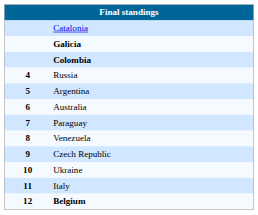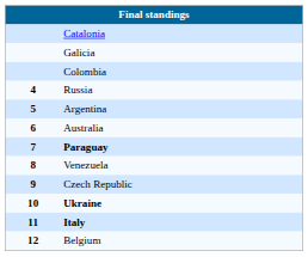Galicia | column 2: bold -> normal
Colombia | column 2: bold -> normal
Paraguay | column 2: normal -> bold
Ukraine | column 2: normal -> bold
Italy | column 2: normal -> bold
Belgium | column 2: bold -> normal
